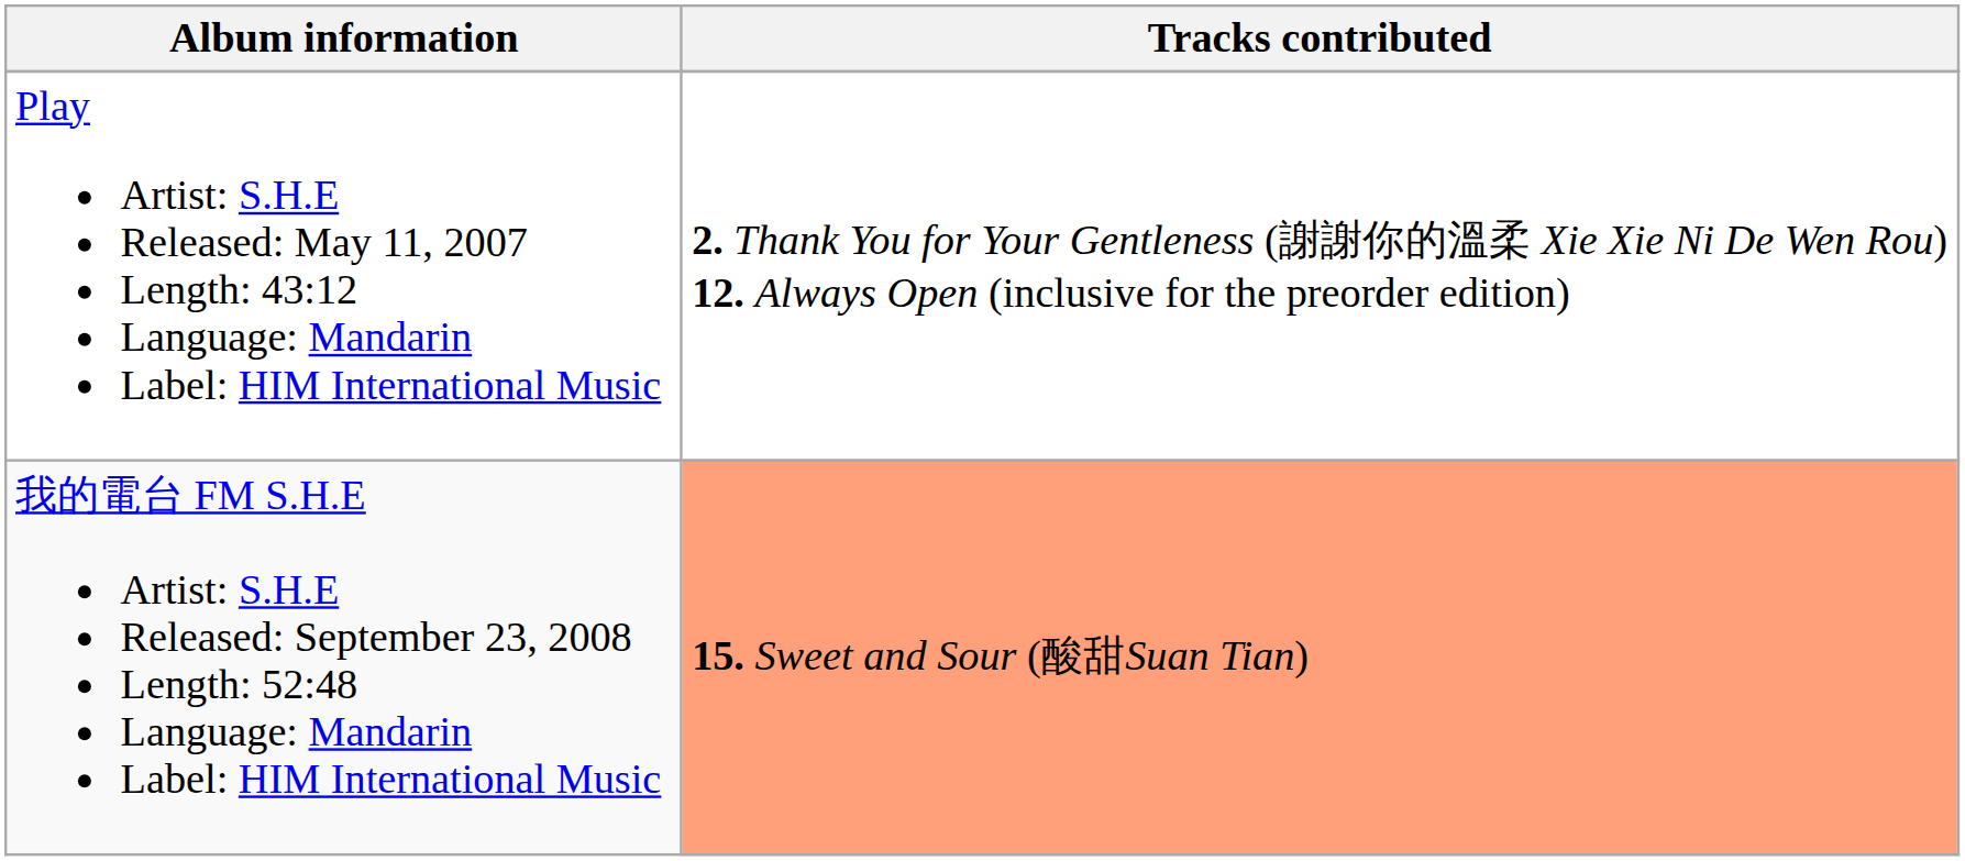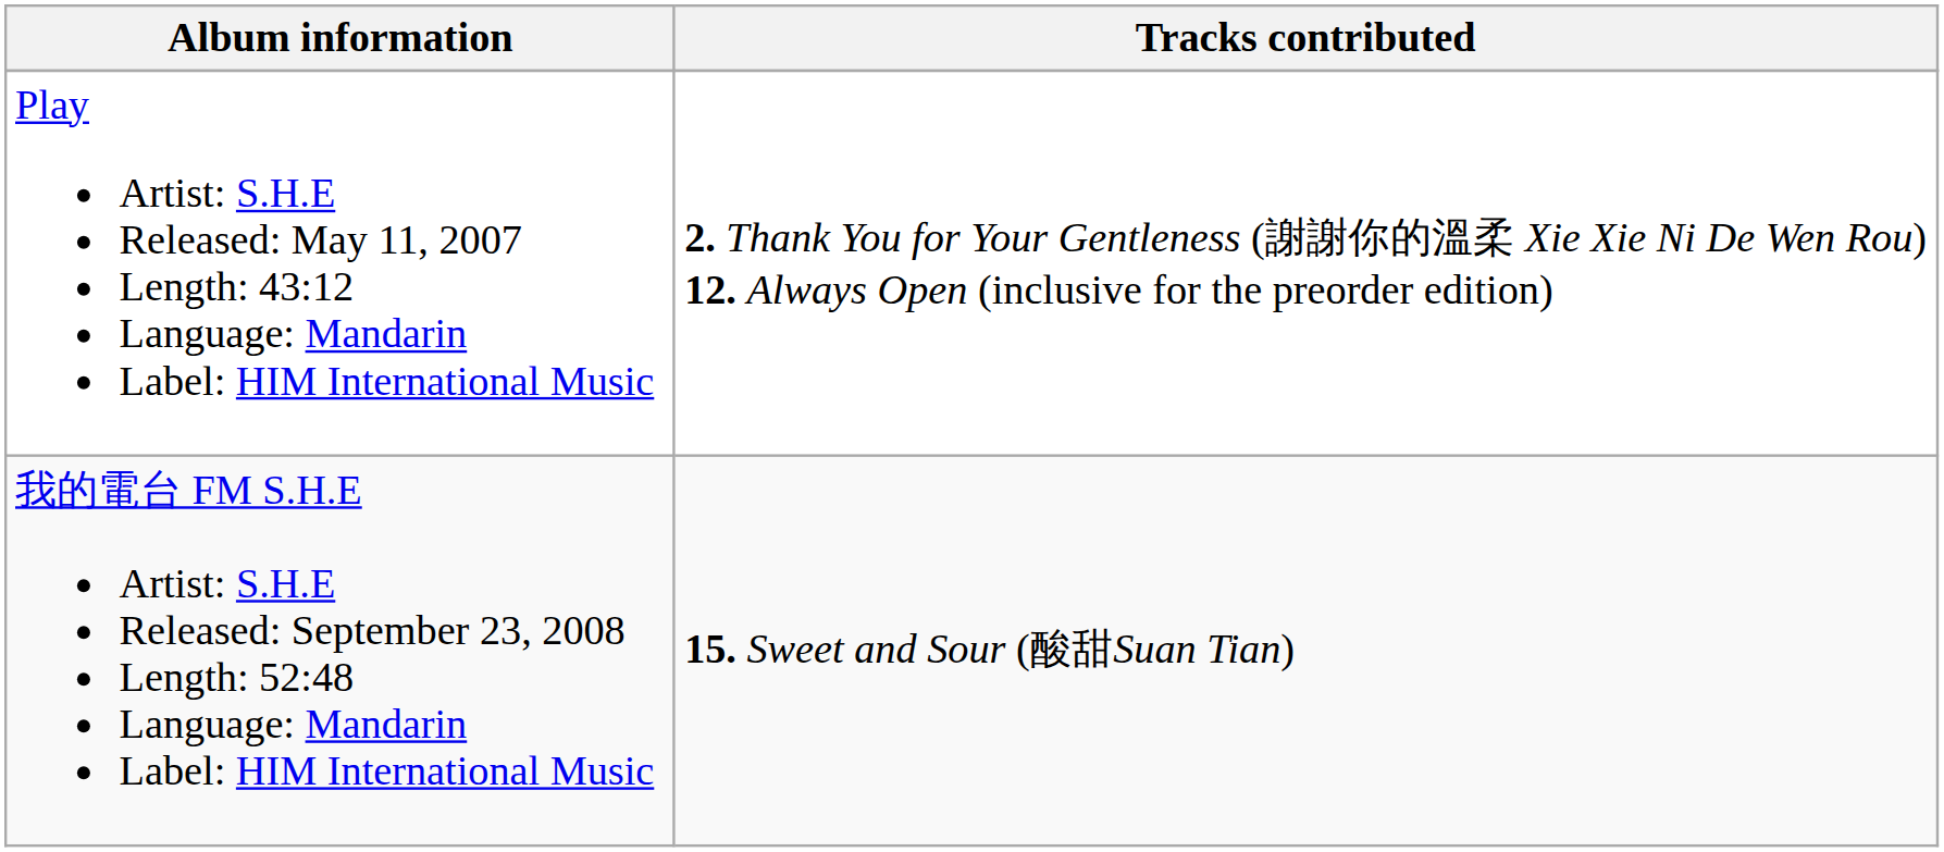row 3 | Tracks contributed: lightsalmon background -> no background
